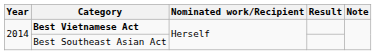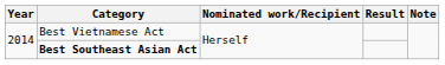Best Vietnamese Act | Category: bold -> normal
Best Southeast Asian Act | Category: normal -> bold
